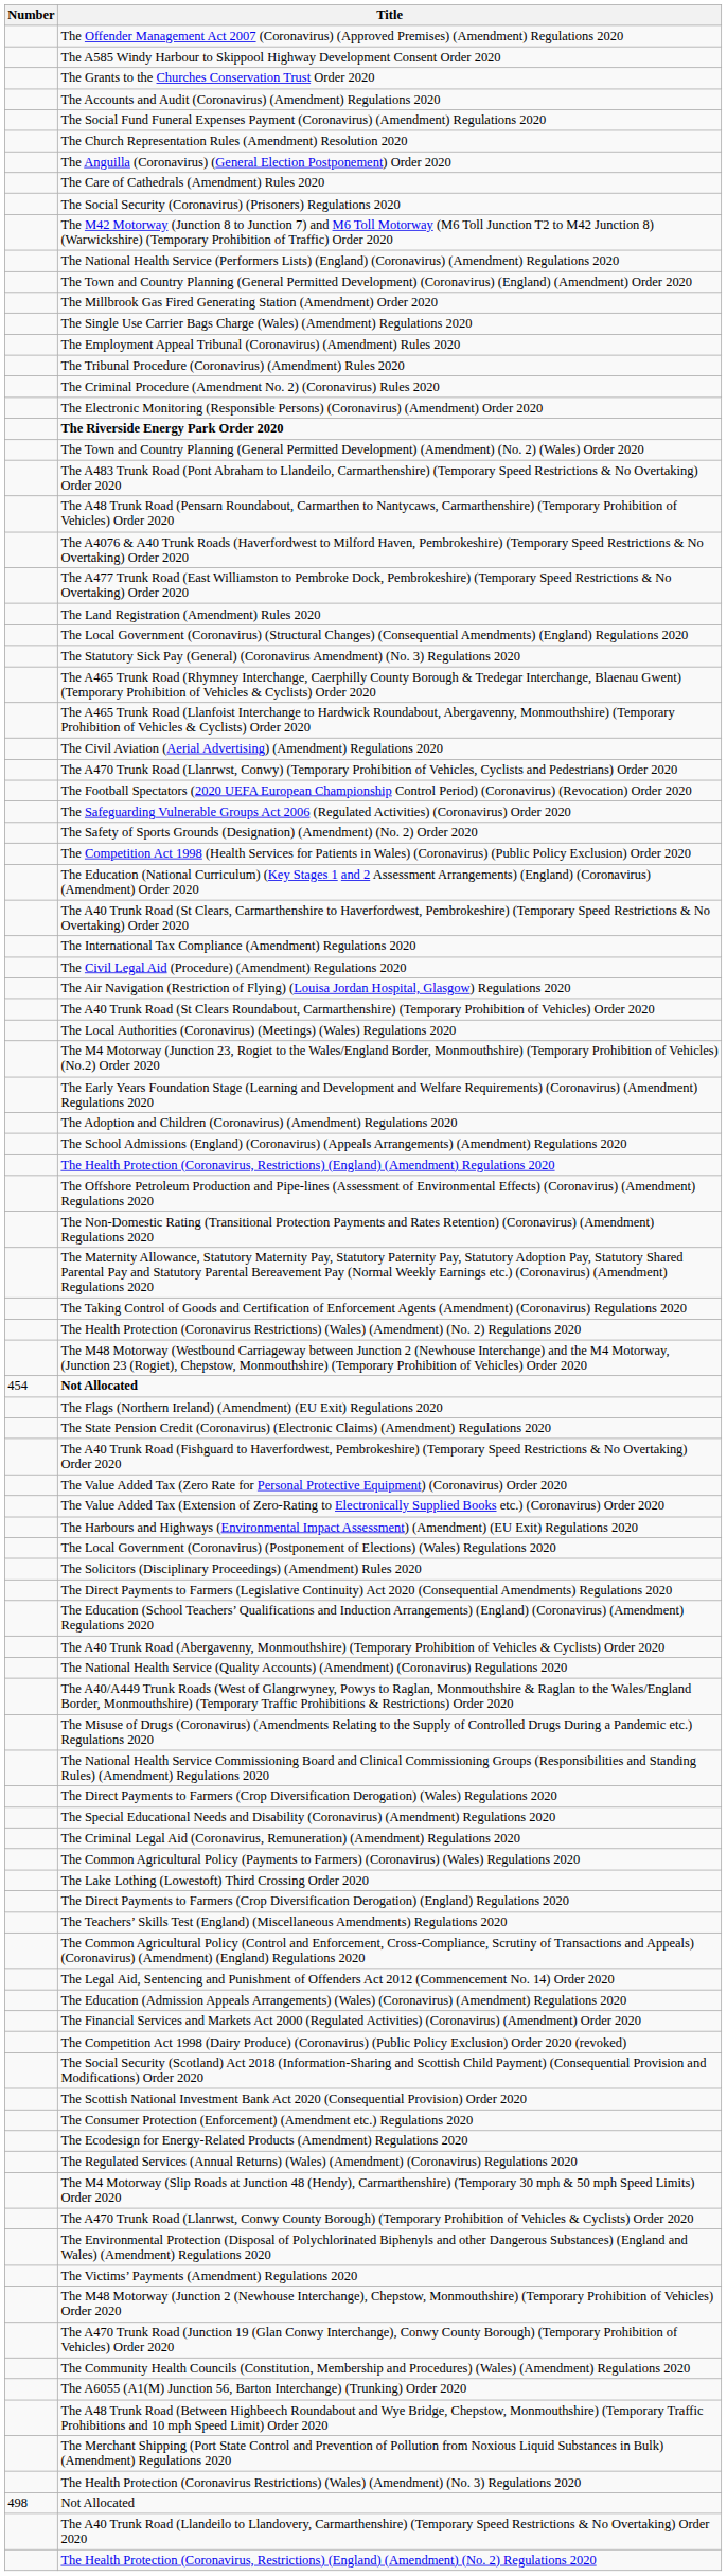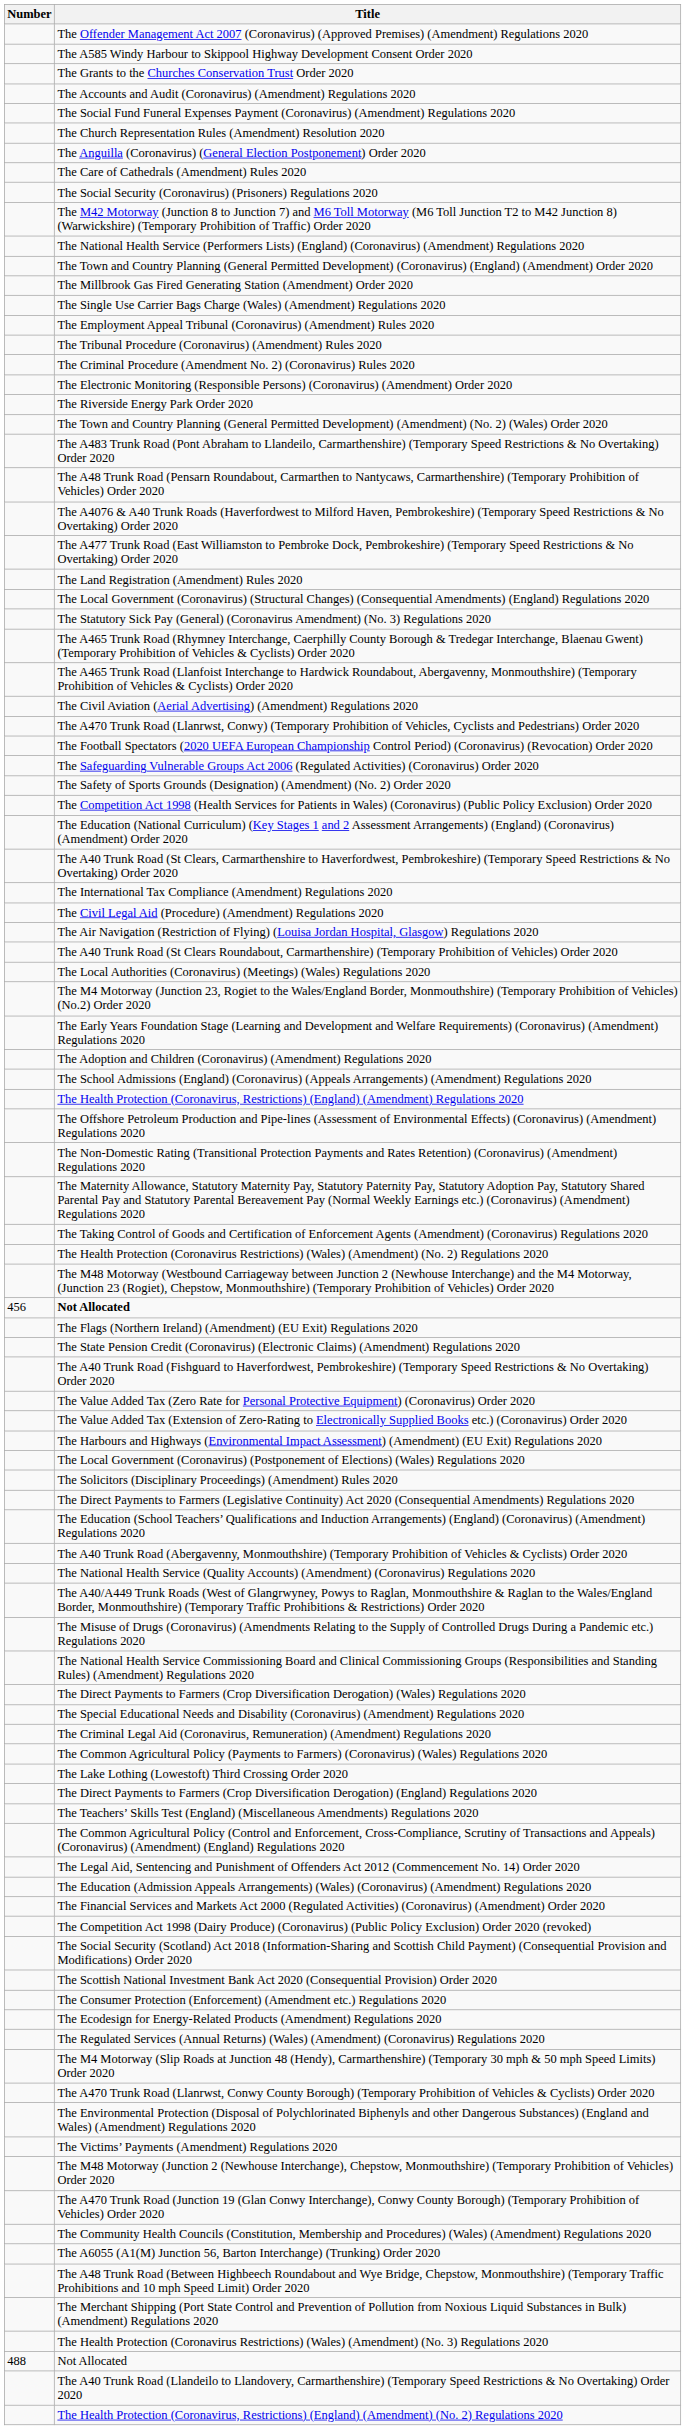row 20 | Title: bold -> normal
row 55 | Number: 454 -> 456
row 99 | Number: 498 -> 488
